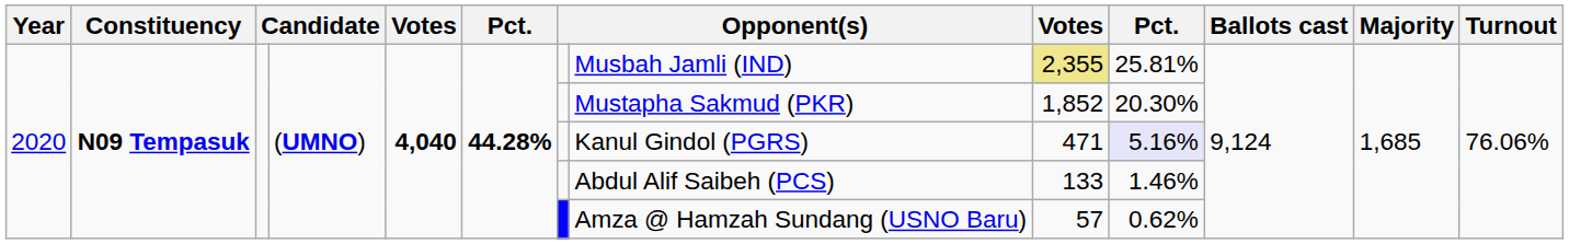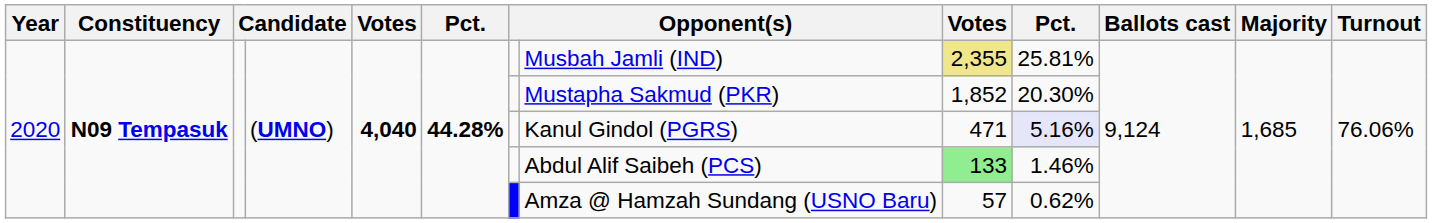row 5 | column 9: no background -> lightgreen background
